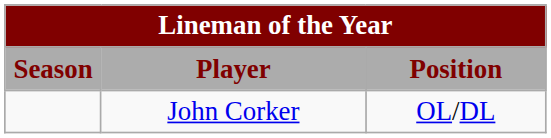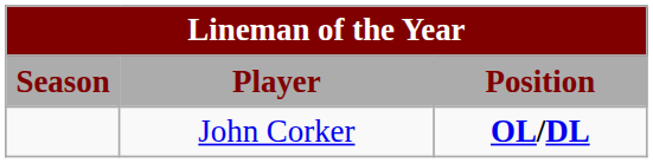John Corker | Position: normal -> bold
